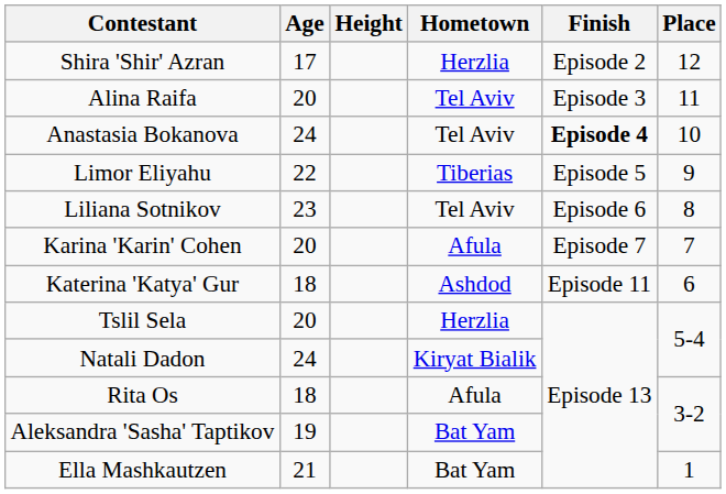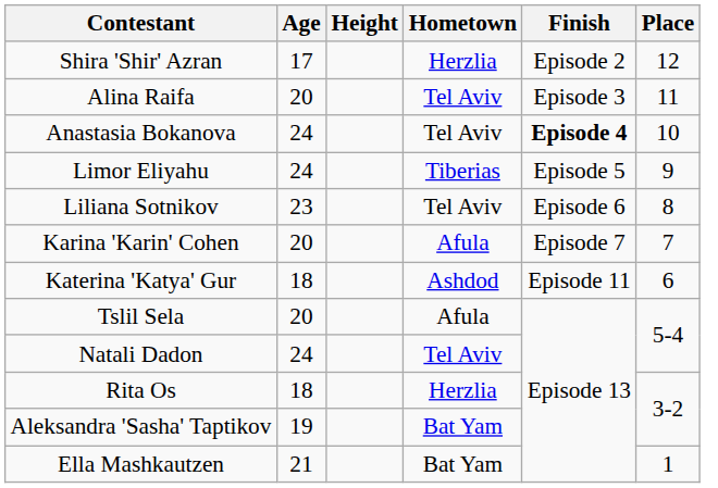Limor Eliyahu | Age: 22 -> 24
Tslil Sela | Hometown: Herzlia -> Afula
Natali Dadon | Hometown: Kiryat Bialik -> Tel Aviv
Rita Os | Hometown: Afula -> Herzlia
